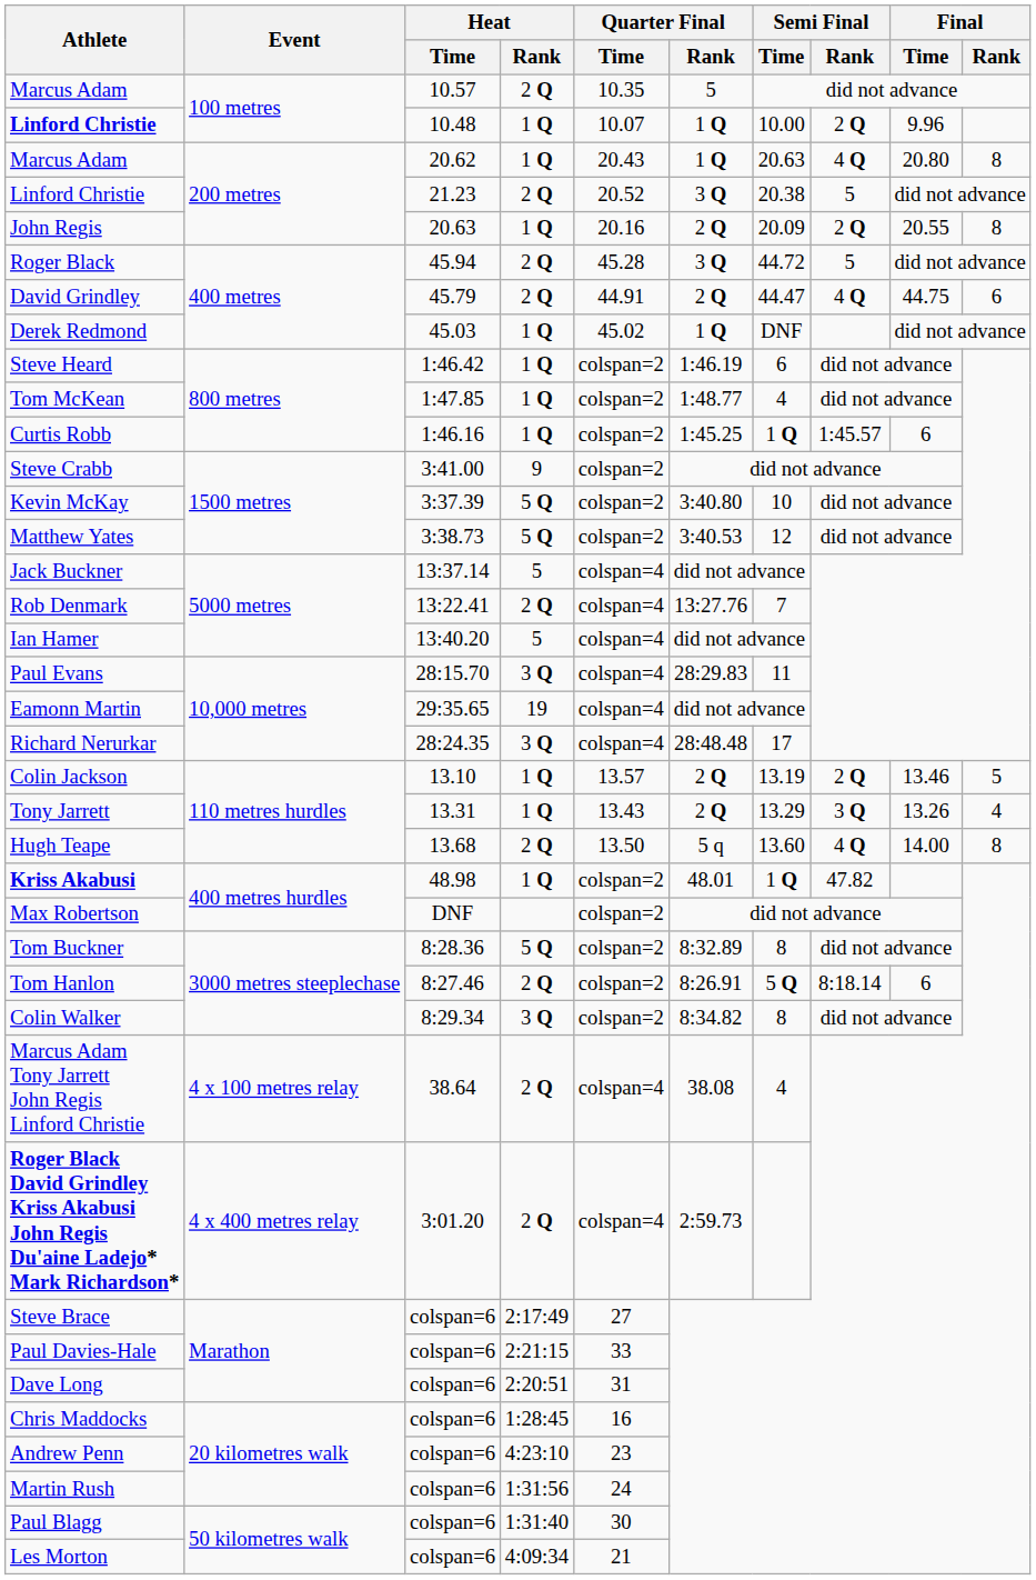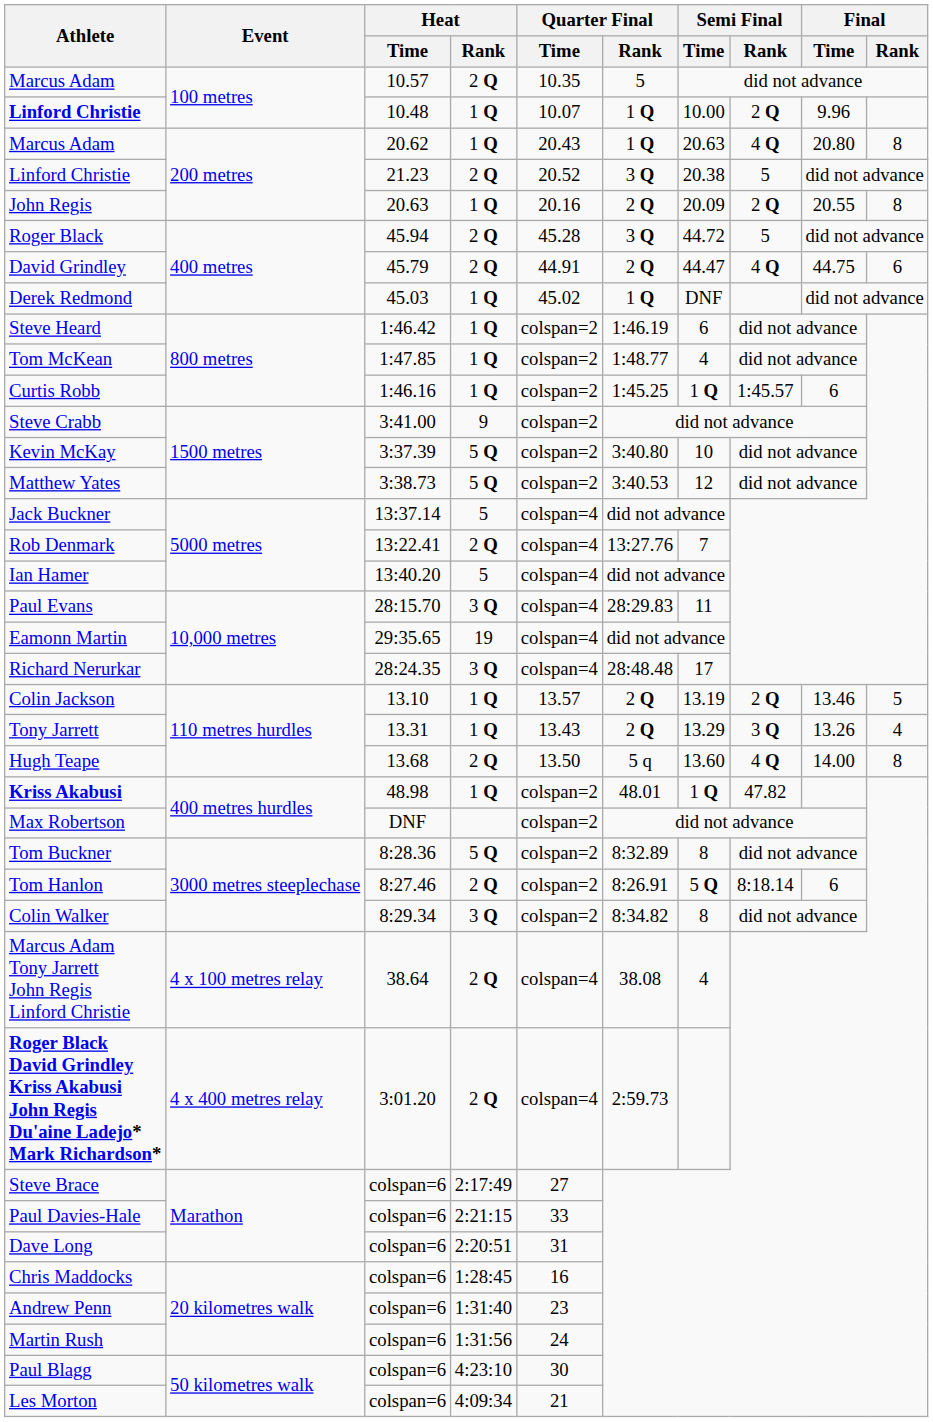Andrew Penn | Heat / Rank: 4:23:10 -> 1:31:40
Paul Blagg | Heat / Rank: 1:31:40 -> 4:23:10
